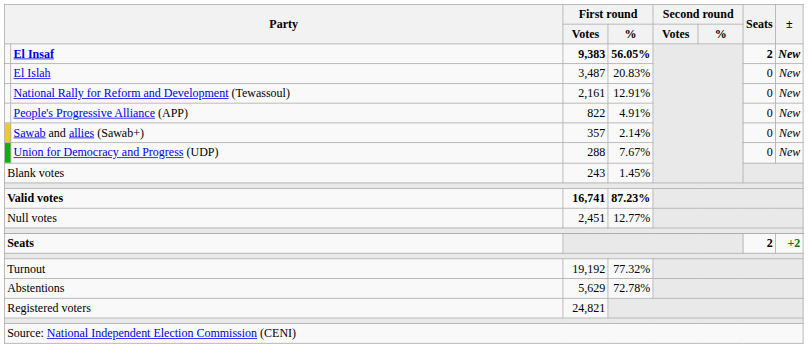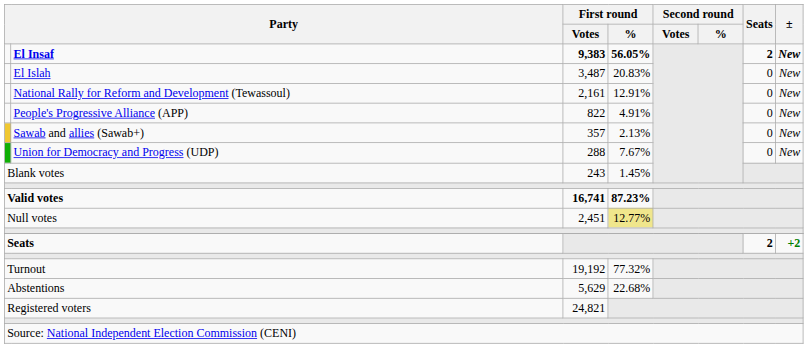Sawab and allies (Sawab+) | First round / %: 2.14% -> 2.13%
Null votes | First round / %: no background -> khaki background
Abstentions | First round / %: 72.78% -> 22.68%
